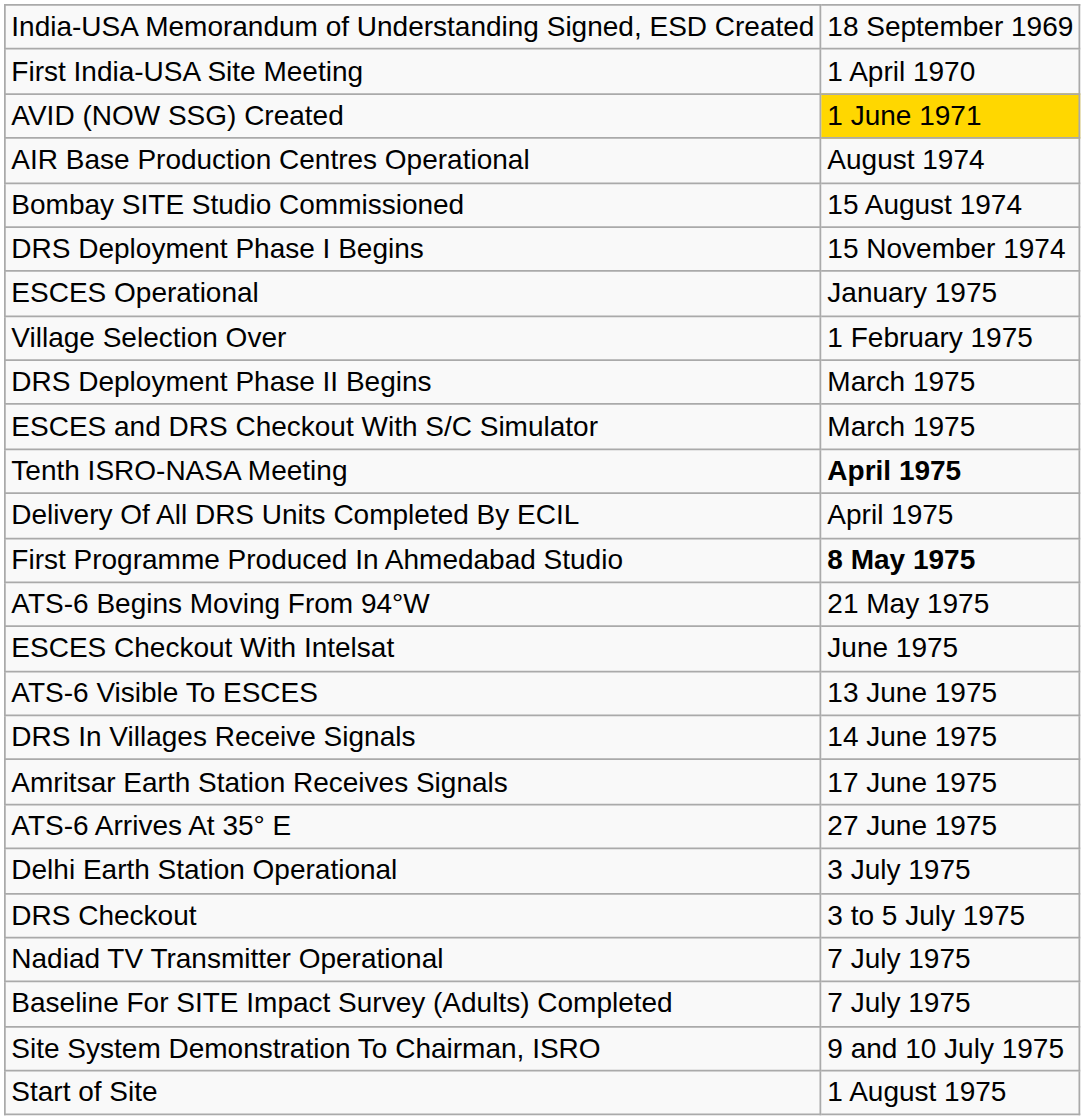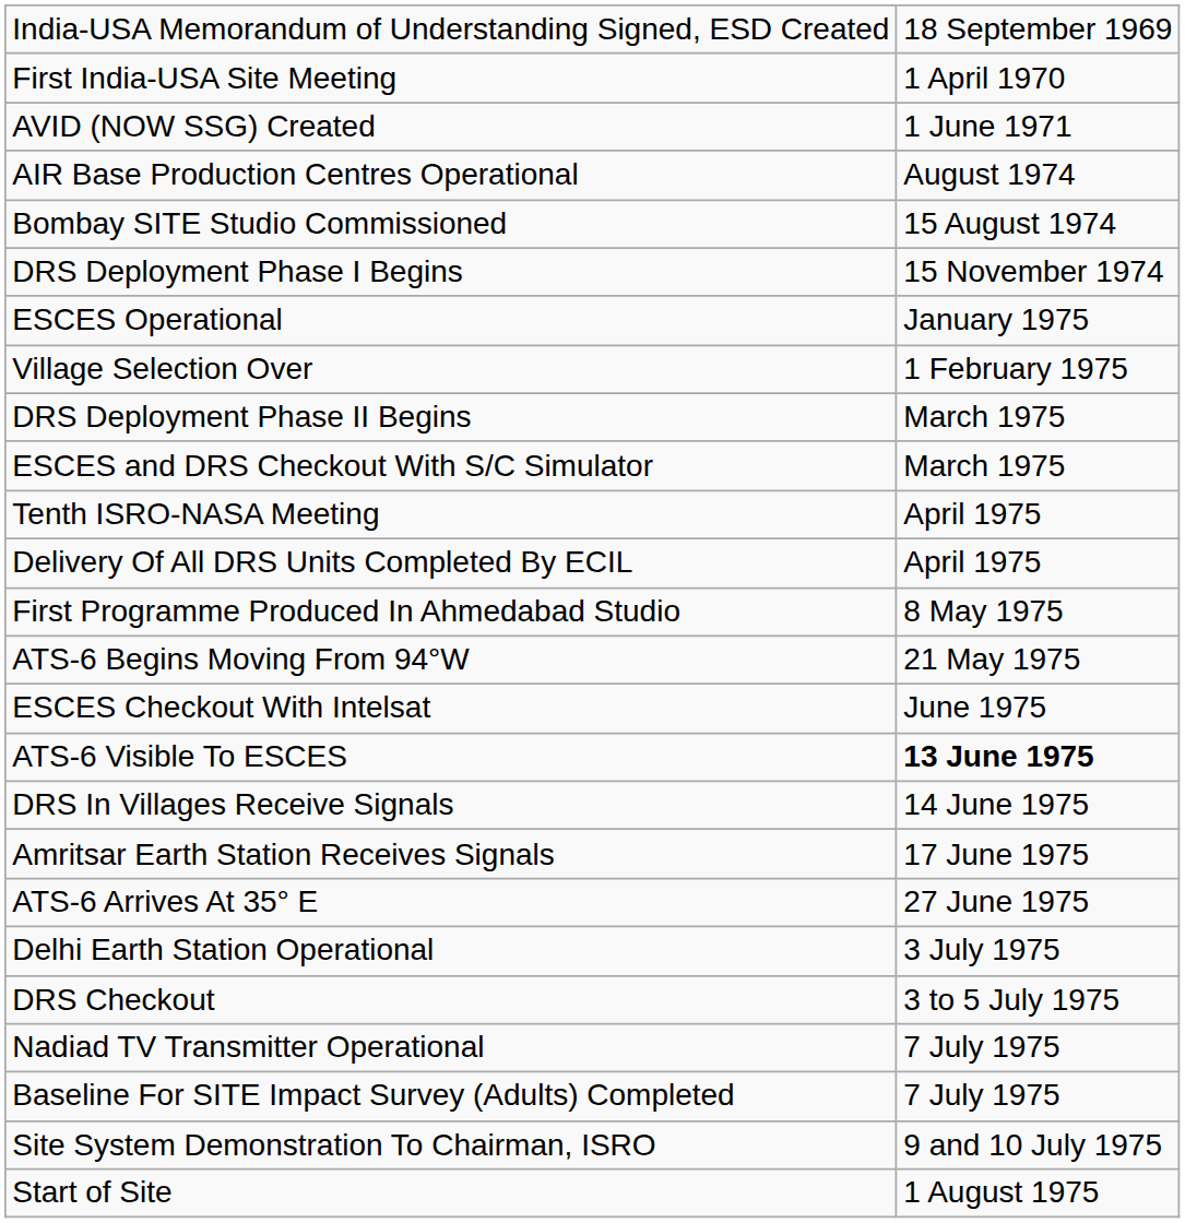AVID (NOW SSG) Created | column 2: gold background -> no background
Tenth ISRO-NASA Meeting | column 2: bold -> normal
First Programme Produced In Ahmedabad Studio | column 2: bold -> normal
ATS-6 Visible To ESCES | column 2: normal -> bold
